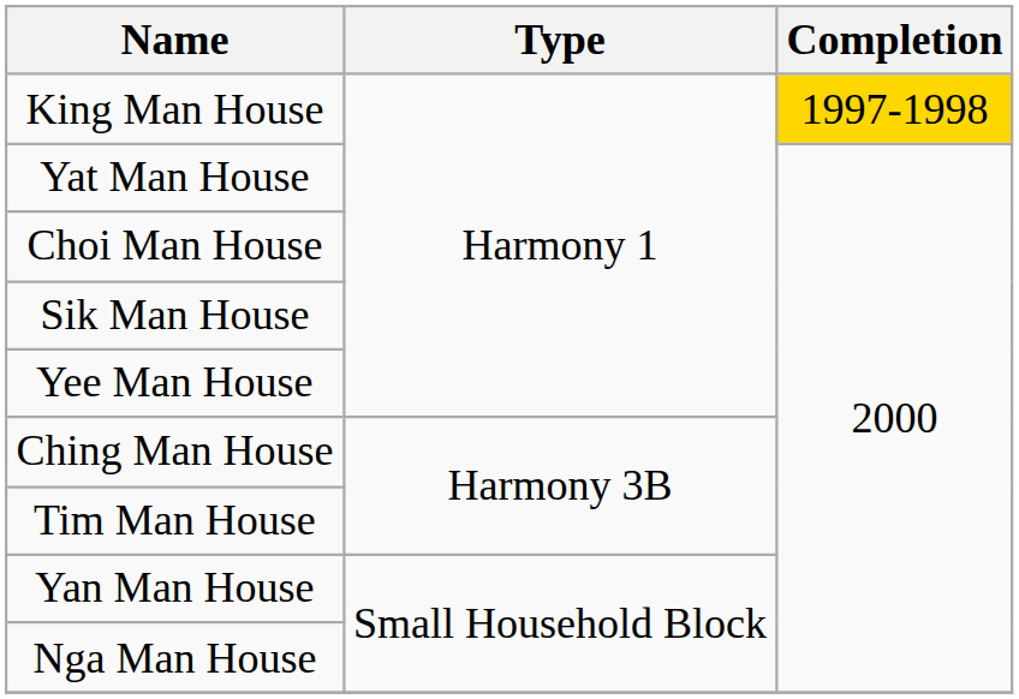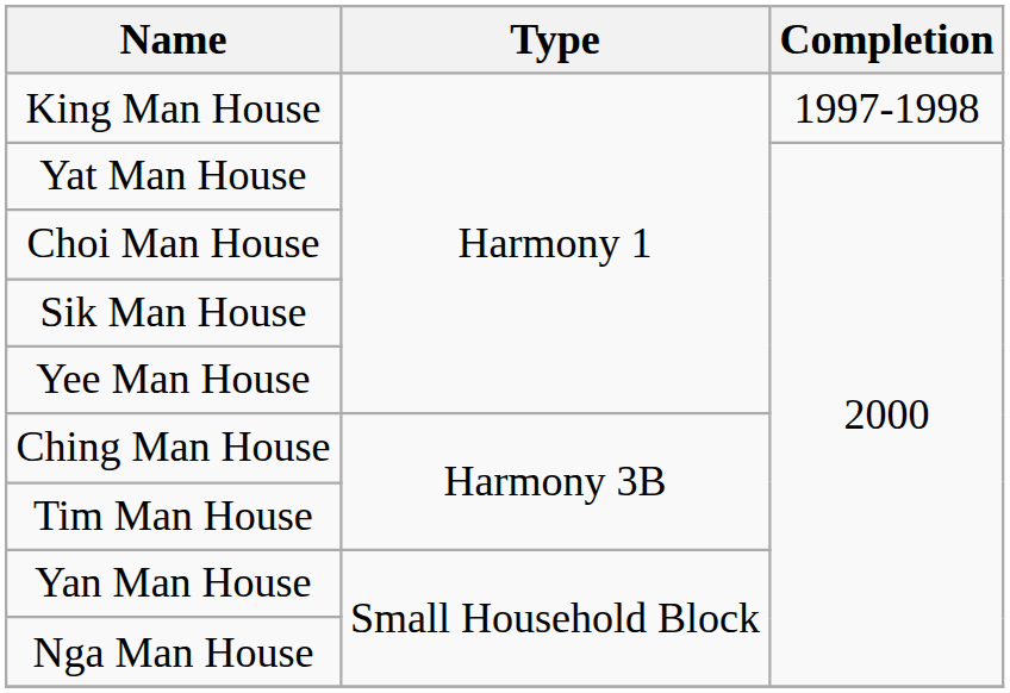King Man House | Completion: gold background -> no background
